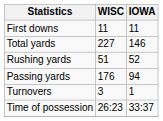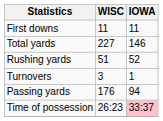rows swapped: Passing yards <-> Turnovers
Time of possession | IOWA: no background -> pink background
